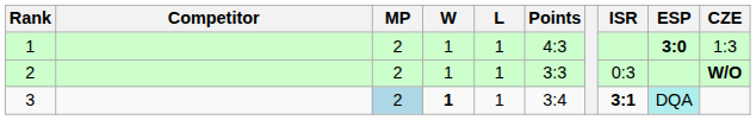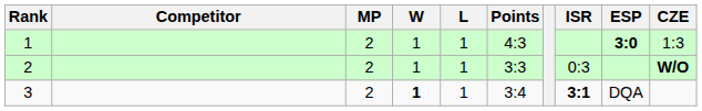3 | MP: lightblue background -> no background
3 | ESP: paleturquoise background -> no background
